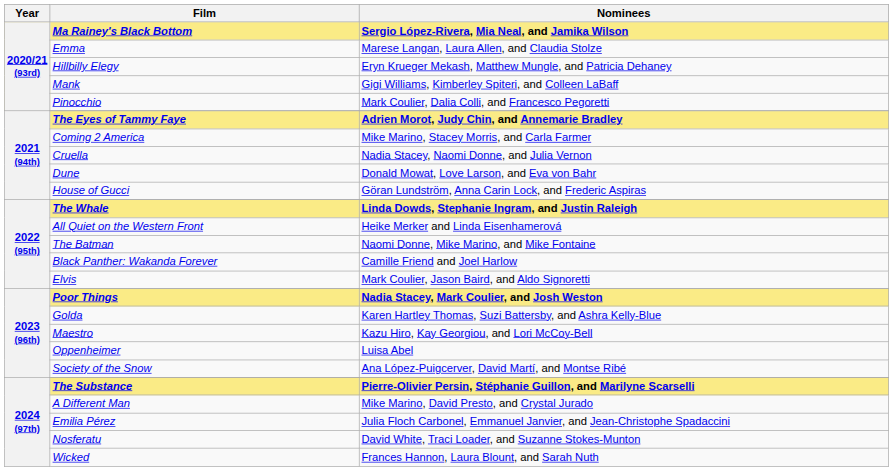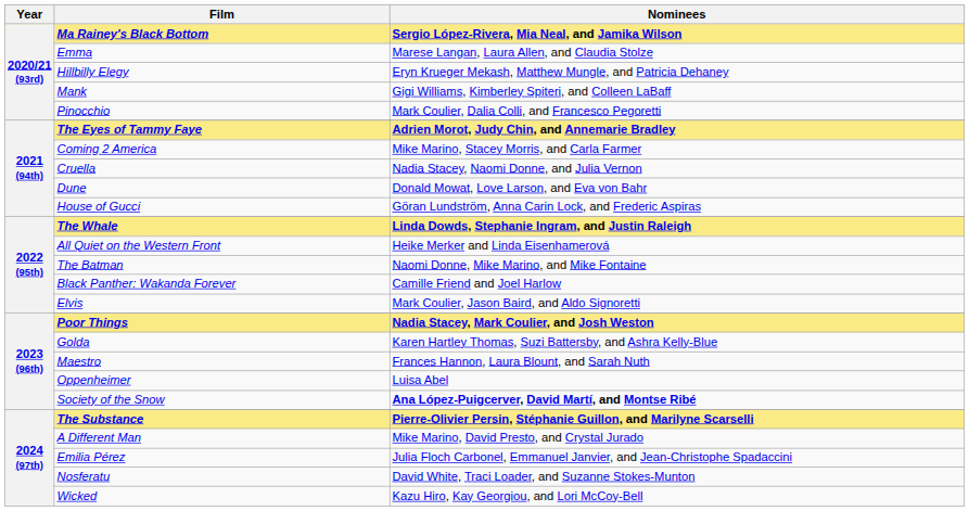Maestro | Nominees: Kazu Hiro, Kay Georgiou, and Lori McCoy-Bell -> Frances Hannon, Laura Blount, and Sarah Nuth
Society of the Snow | Nominees: normal -> bold
Wicked | Nominees: Frances Hannon, Laura Blount, and Sarah Nuth -> Kazu Hiro, Kay Georgiou, and Lori McCoy-Bell
